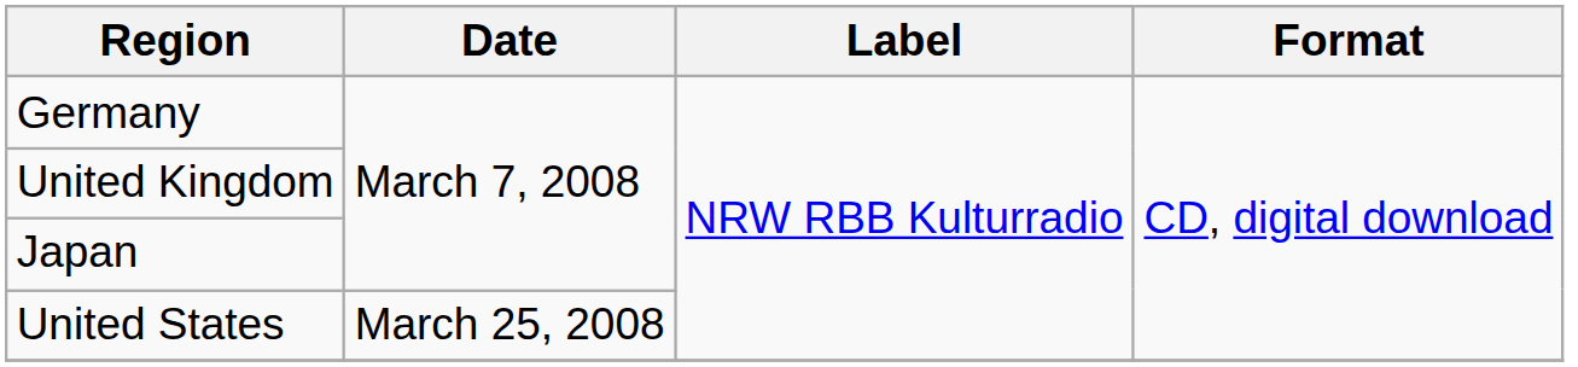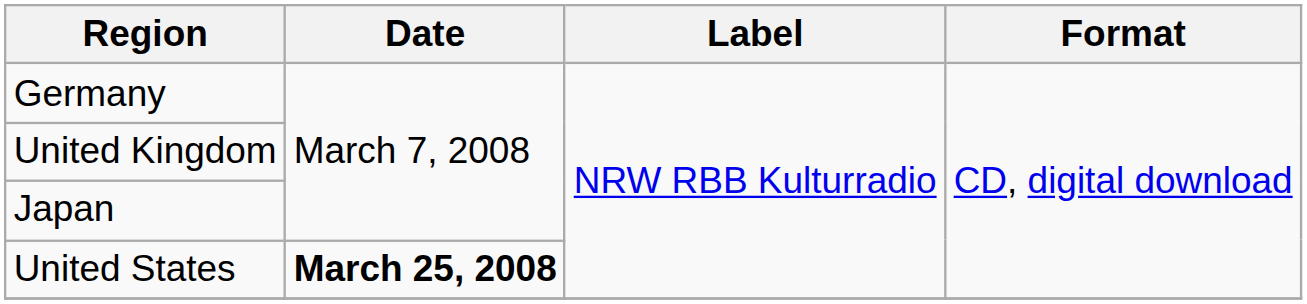United States | Date: normal -> bold
